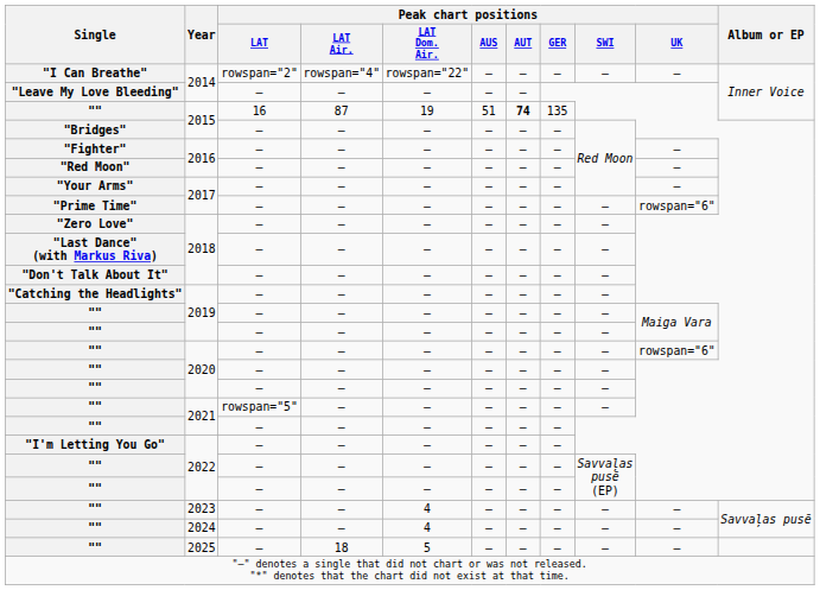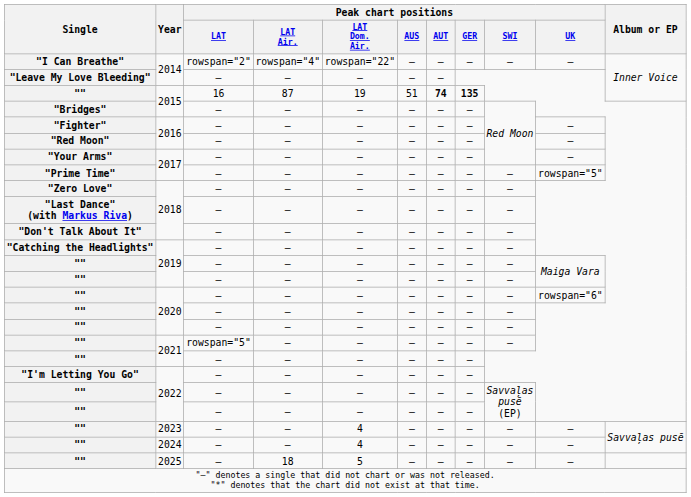"" / 2015 | Peak chart positions / GER: normal -> bold
"Prime Time" | Peak chart positions / UK: rowspan="6" -> rowspan="5"
